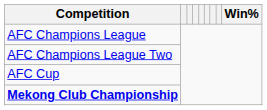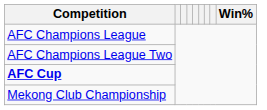AFC Cup | Competition: normal -> bold
Mekong Club Championship | Competition: bold -> normal
